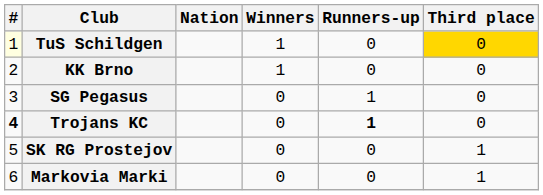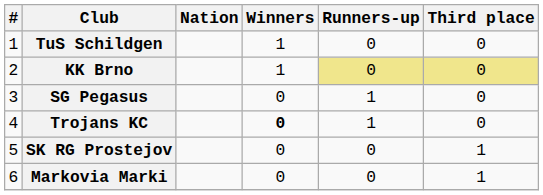TuS Schildgen | #: lightyellow background -> no background
TuS Schildgen | Third place: gold background -> no background
KK Brno | Runners-up: no background -> khaki background
KK Brno | Third place: no background -> khaki background
Trojans KC | #: bold -> normal
Trojans KC | Winners: normal -> bold
Trojans KC | Runners-up: bold -> normal
